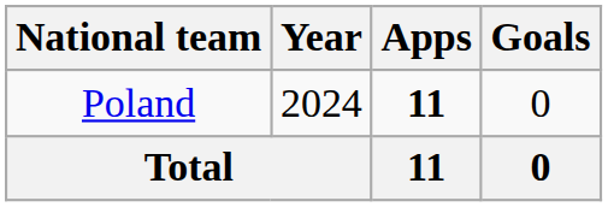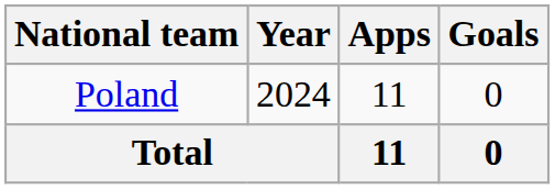Poland | Apps: bold -> normal
